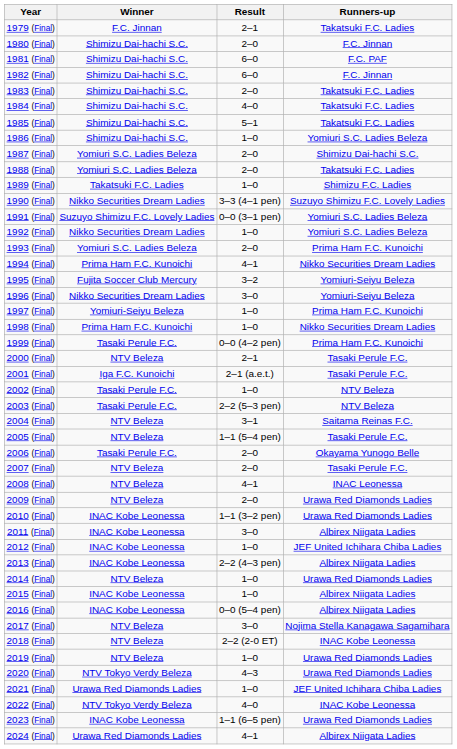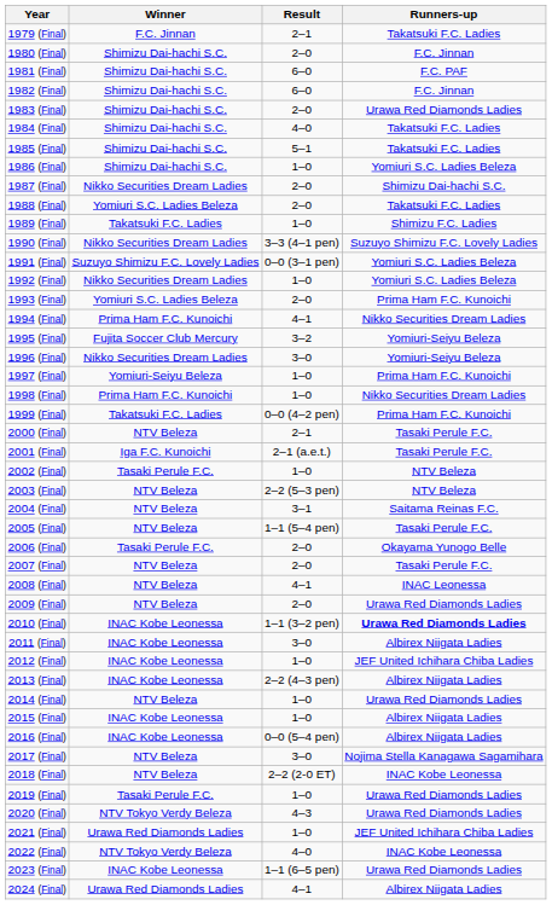1983 (Final) | Runners-up: Takatsuki F.C. Ladies -> Urawa Red Diamonds Ladies
1987 (Final) | Winner: Yomiuri S.C. Ladies Beleza -> Nikko Securities Dream Ladies
1999 (Final) | Winner: Tasaki Perule F.C. -> Takatsuki F.C. Ladies
2003 (Final) | Winner: Tasaki Perule F.C. -> NTV Beleza
2010 (Final) | Runners-up: normal -> bold
2019 (Final) | Winner: NTV Beleza -> Tasaki Perule F.C.
